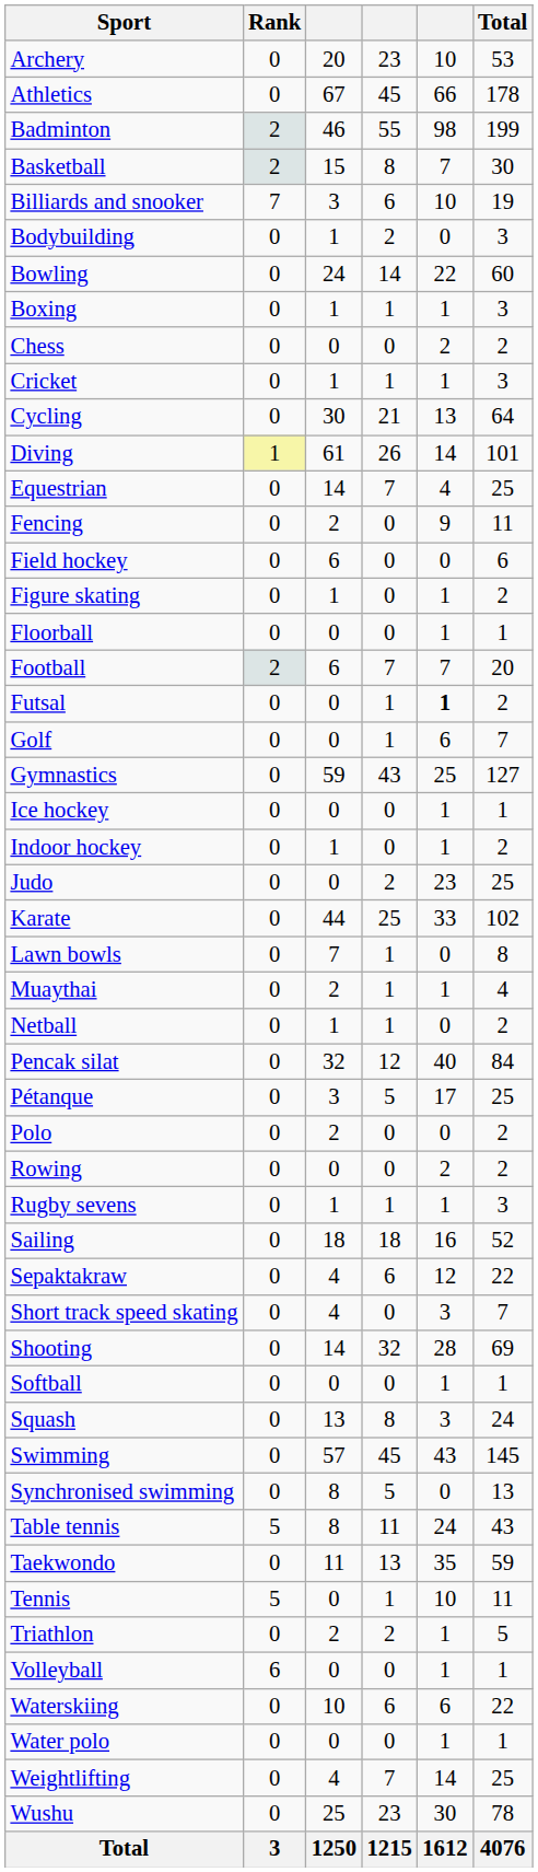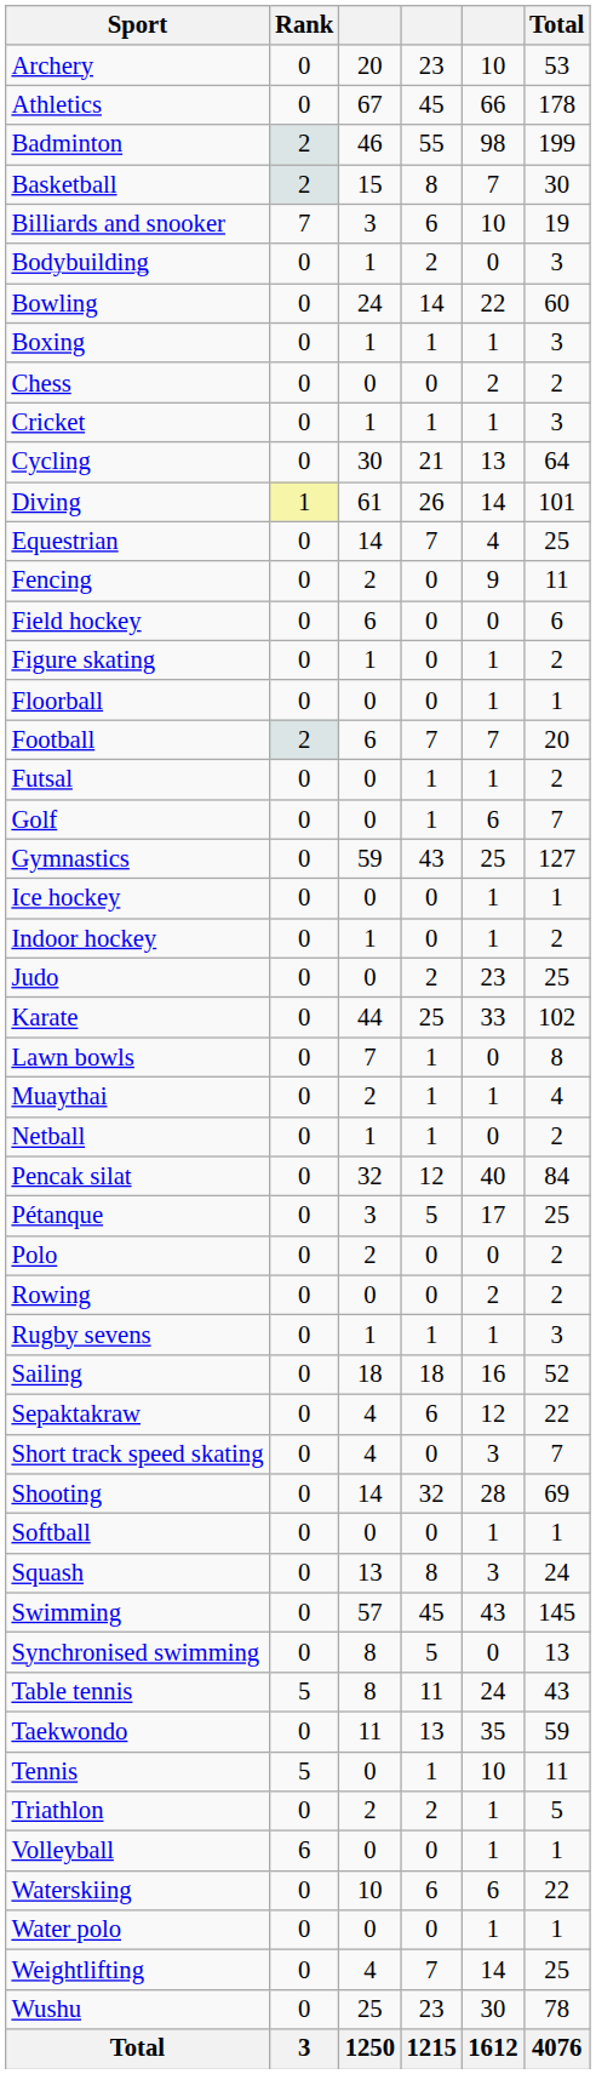Futsal | column 5: bold -> normal
